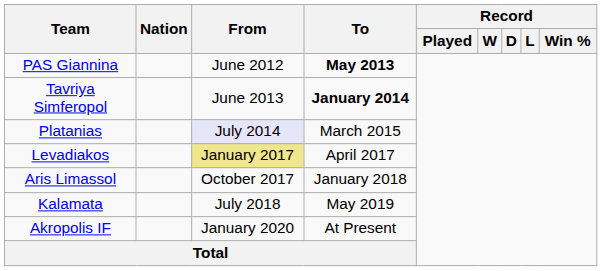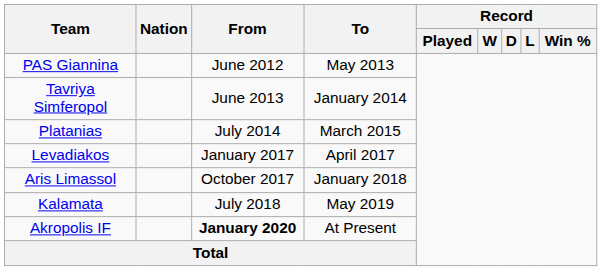PAS Giannina | To: bold -> normal
Tavriya Simferopol | To: bold -> normal
Platanias | From: lavender background -> no background
Levadiakos | From: khaki background -> no background
Akropolis IF | From: normal -> bold
